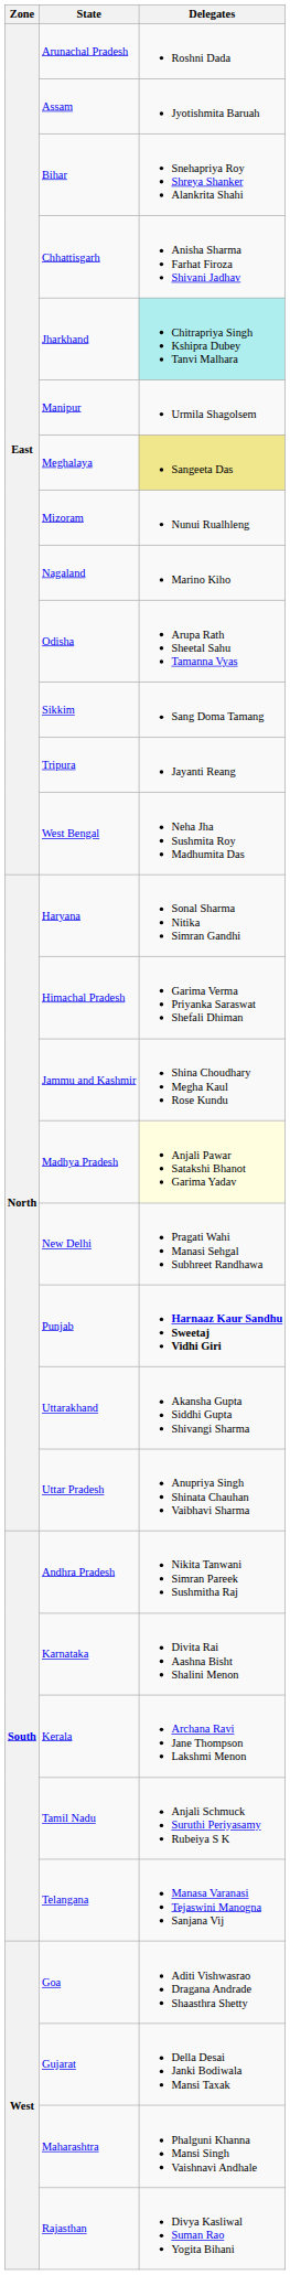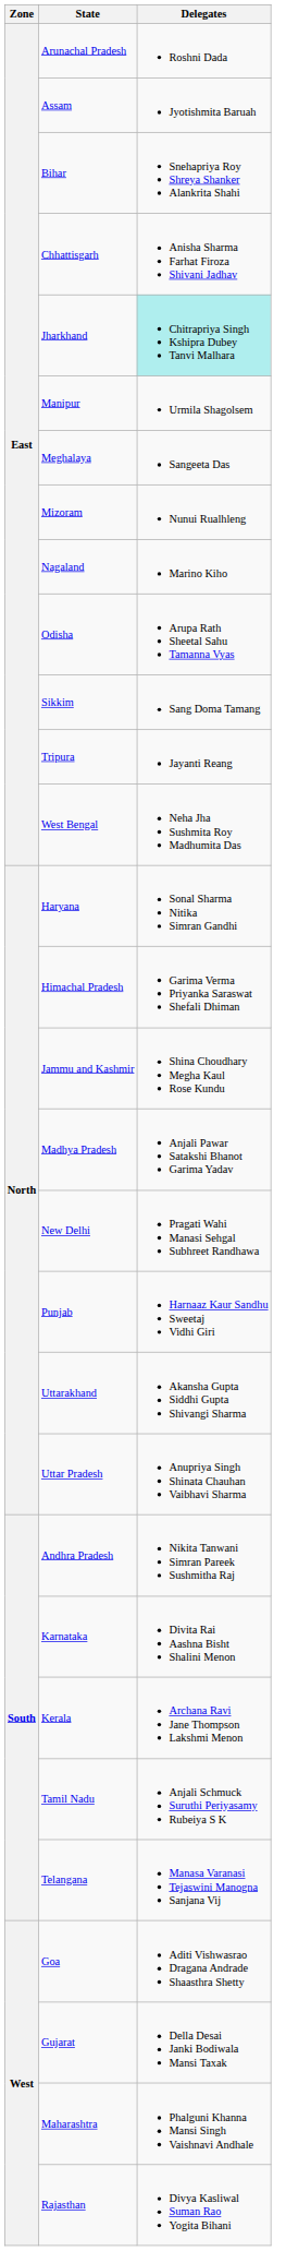Meghalaya | Delegates: khaki background -> no background
Madhya Pradesh | Delegates: lightyellow background -> no background
Punjab | Delegates: bold -> normal
